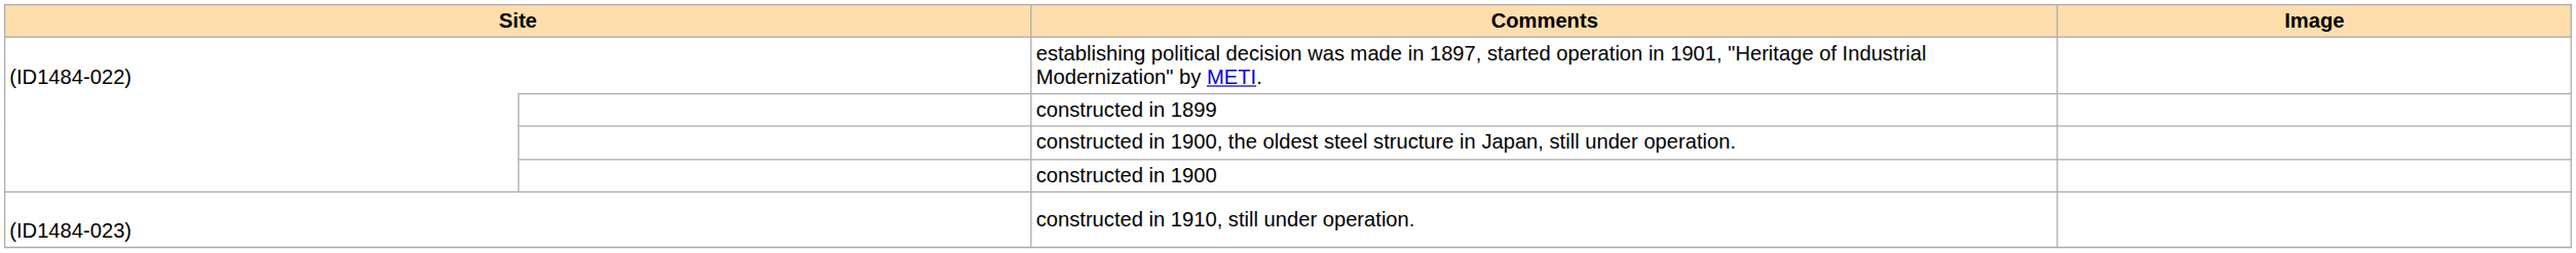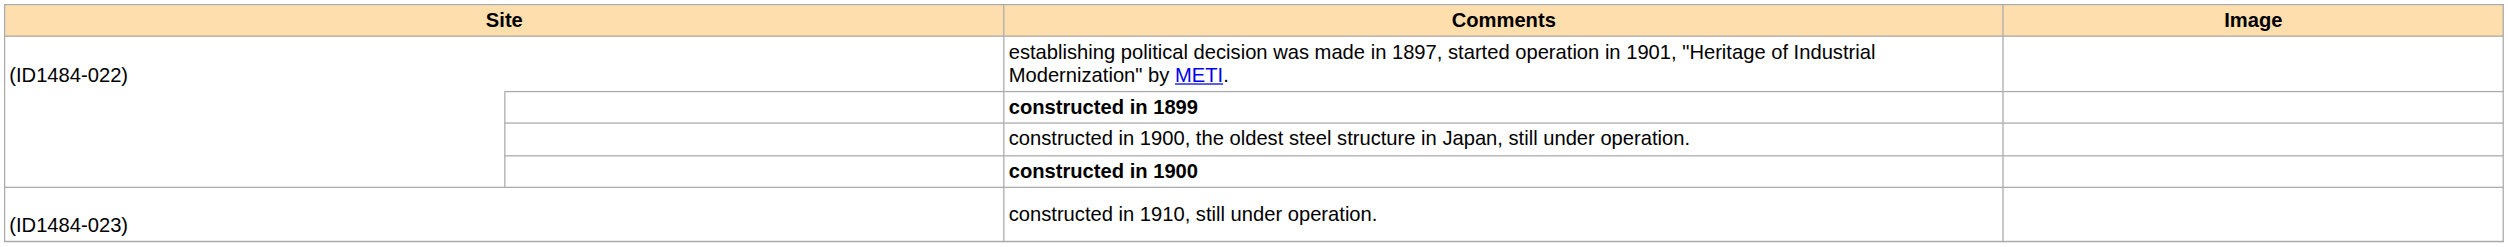constructed in 1899 | Comments: normal -> bold
constructed in 1900 | Comments: normal -> bold
